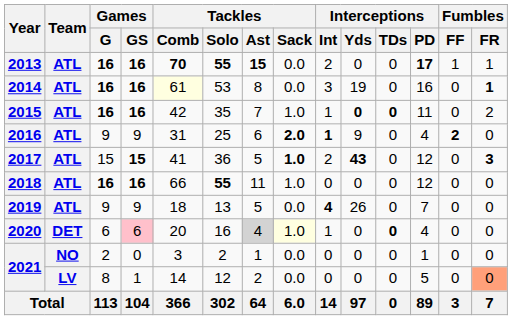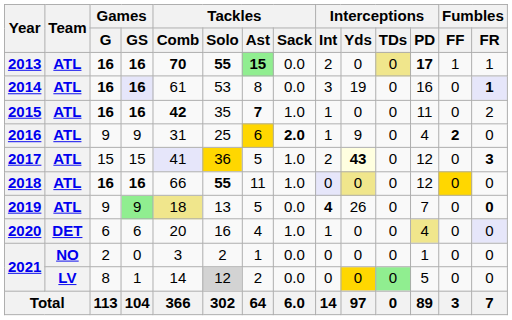2013 | Tackles / Ast: no background -> lightgreen background
2013 | Interceptions / TDs: no background -> khaki background
2014 | Games / GS: no background -> lavender background
2014 | Tackles / Comb: lightyellow background -> no background
2014 | Fumbles / FR: no background -> lavender background
2015 | Tackles / Comb: normal -> bold
2015 | Tackles / Ast: normal -> bold
2015 | Interceptions / Yds: bold -> normal
2015 | Interceptions / TDs: bold -> normal
2016 | Tackles / Ast: no background -> gold background
2016 | Interceptions / Int: bold -> normal
2017 | Games / GS: bold -> normal
2017 | Tackles / Comb: no background -> lavender background
2017 | Tackles / Solo: no background -> gold background
2017 | Tackles / Sack: bold -> normal
2017 | Interceptions / Yds: no background -> lightyellow background
2018 | Interceptions / Int: no background -> lavender background
2018 | Interceptions / Yds: no background -> khaki background
2018 | Fumbles / FF: no background -> gold background
2019 | Games / GS: no background -> lightgreen background
2019 | Tackles / Comb: no background -> khaki background
2019 | Fumbles / FR: normal -> bold
2020 | Games / GS: pink background -> no background
2020 | Tackles / Ast: lightgrey background -> no background
2020 | Tackles / Sack: lightyellow background -> no background
2020 | Interceptions / TDs: bold -> normal
2020 | Interceptions / PD: no background -> khaki background
2020 | Fumbles / FR: no background -> lavender background
2021 / 8 | Tackles / Solo: no background -> lightgrey background
2021 / 8 | Interceptions / Yds: no background -> gold background
2021 / 8 | Interceptions / TDs: no background -> lightgreen background
2021 / 8 | Fumbles / FR: lightsalmon background -> no background
